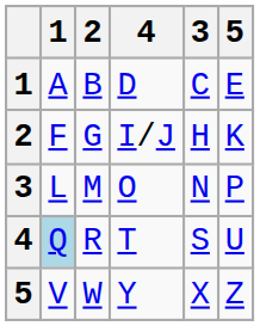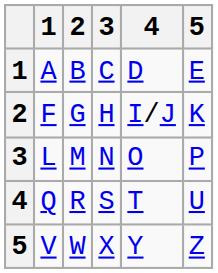columns swapped: 3 <-> 4
row 5 | 1: lightblue background -> no background
